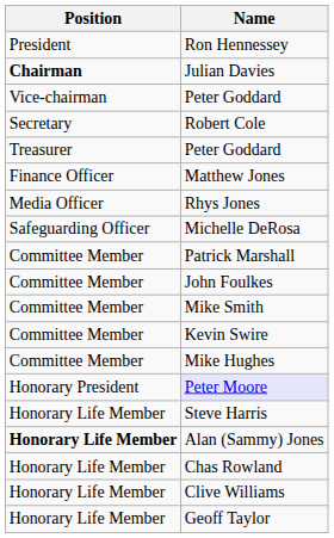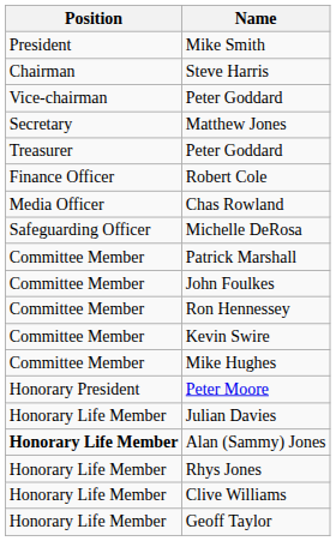row 2 | Name: Ron Hennessey -> Mike Smith
row 3 | Position: bold -> normal
row 3 | Name: Julian Davies -> Steve Harris
row 5 | Name: Robert Cole -> Matthew Jones
row 7 | Name: Matthew Jones -> Robert Cole
row 8 | Name: Rhys Jones -> Chas Rowland
row 12 | Name: Mike Smith -> Ron Hennessey
row 15 | Name: lavender background -> no background
row 16 | Name: Steve Harris -> Julian Davies
row 18 | Name: Chas Rowland -> Rhys Jones
